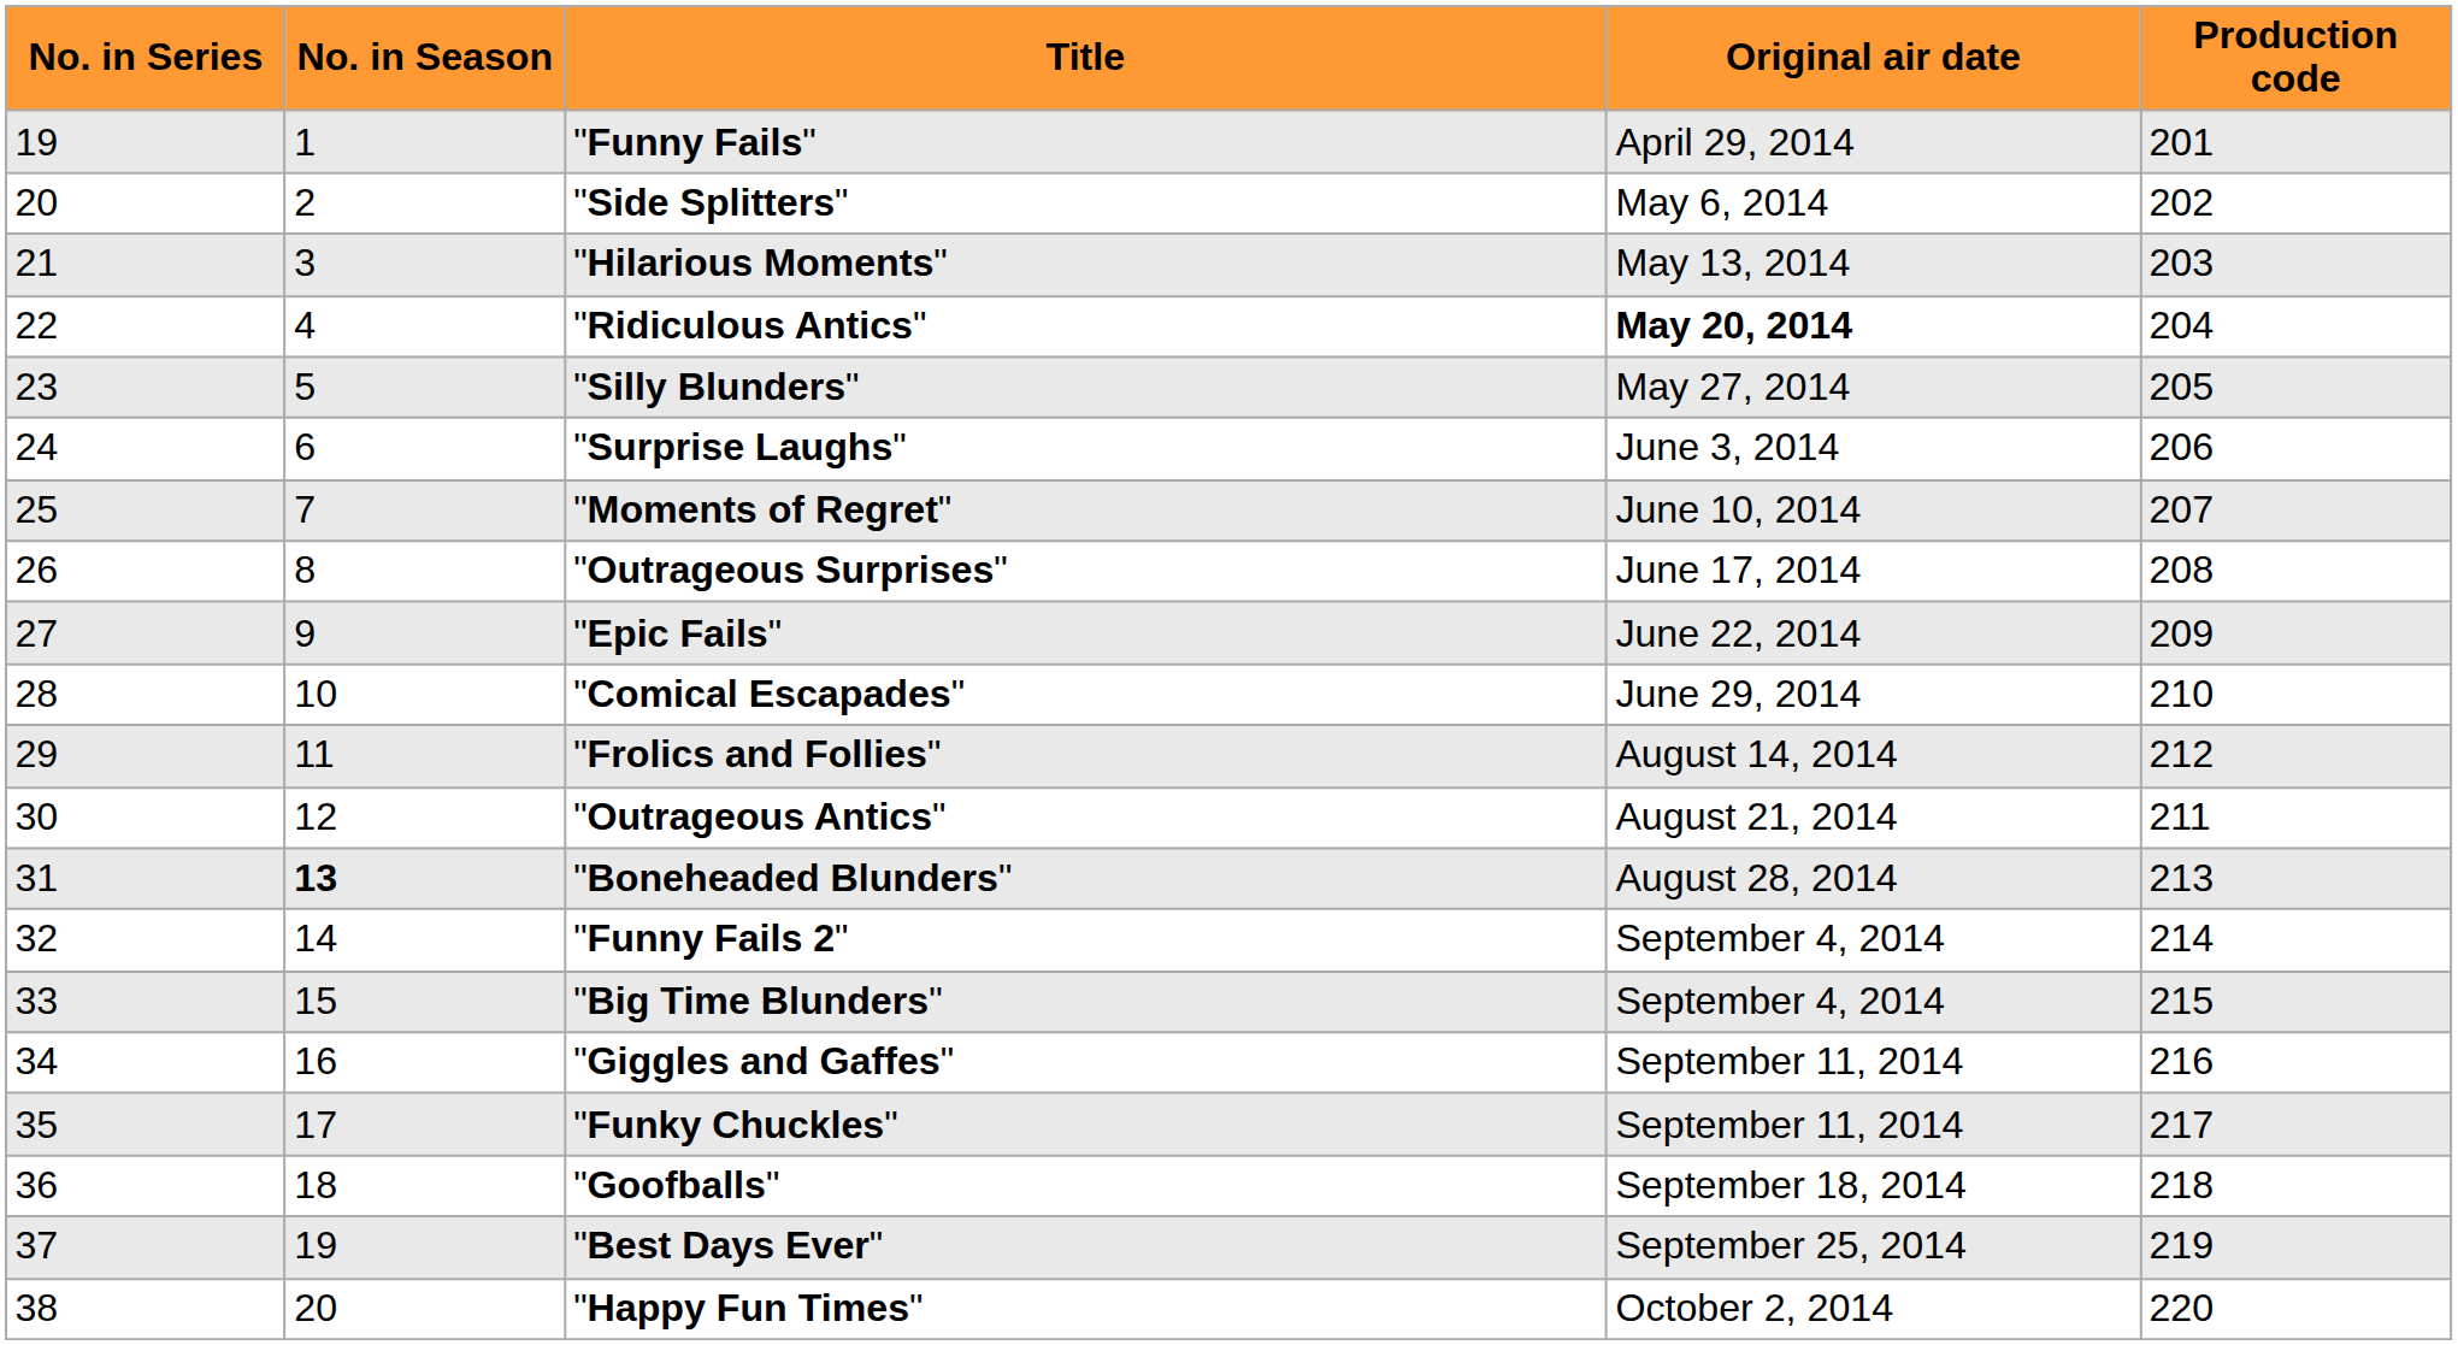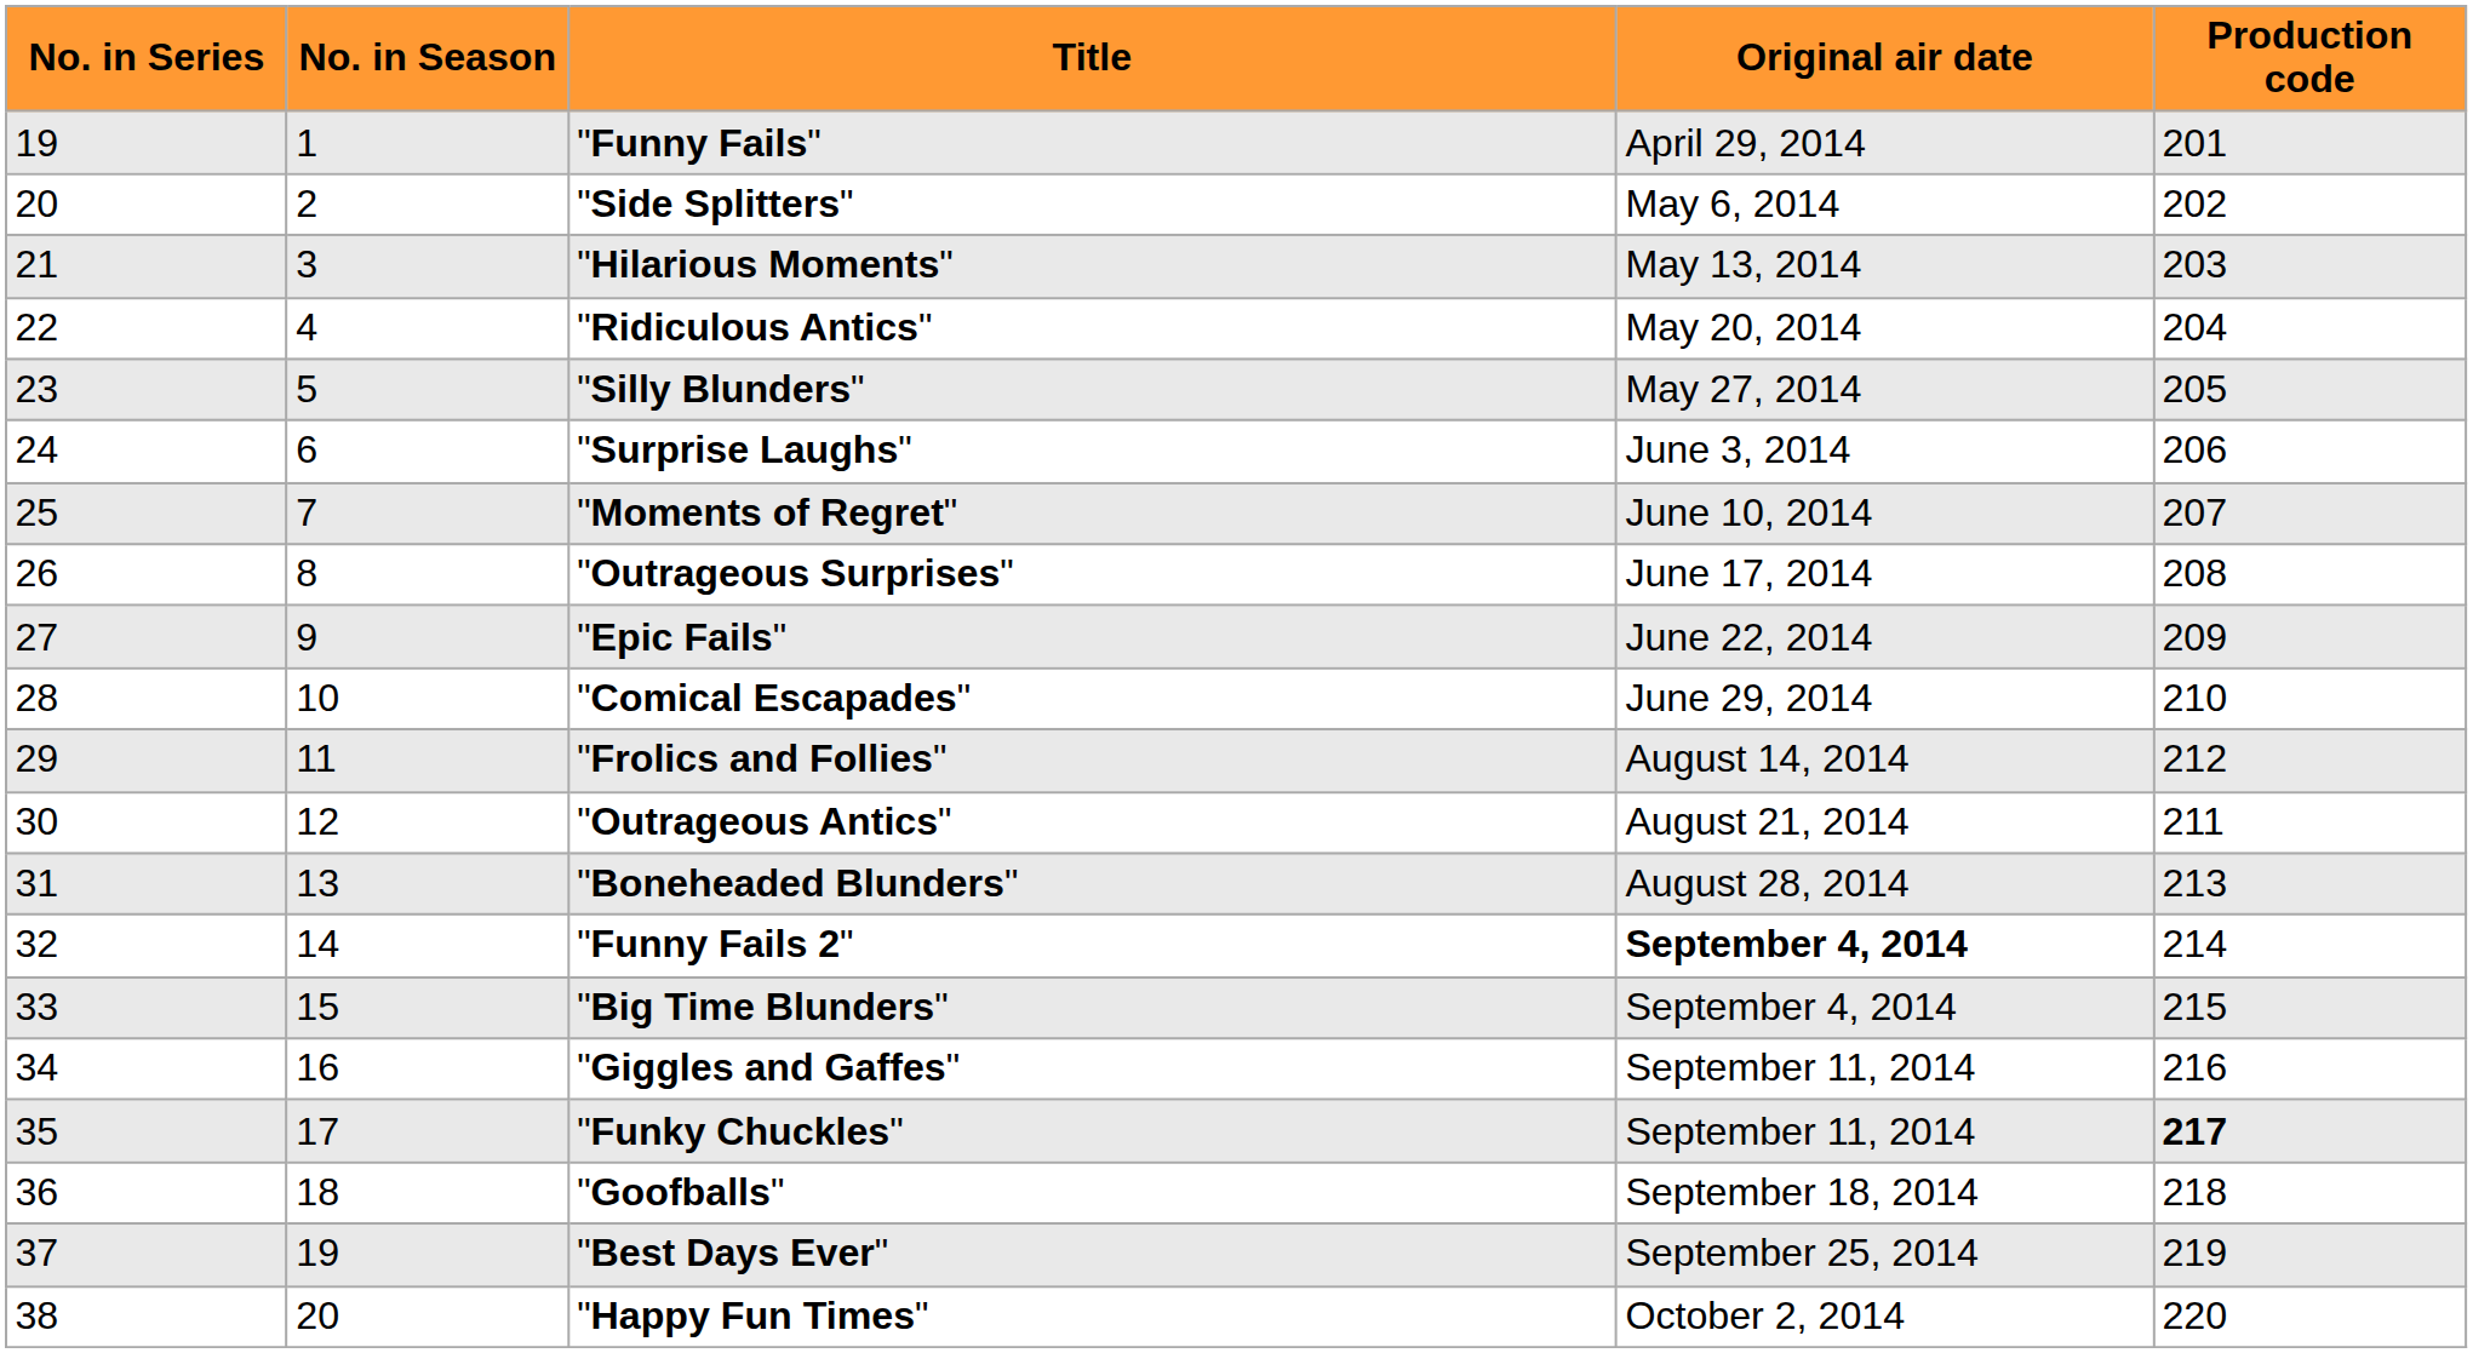"Ridiculous Antics" | Original air date: bold -> normal
"Boneheaded Blunders" | No. in Season: bold -> normal
"Funny Fails 2" | Original air date: normal -> bold
"Funky Chuckles" | Production code: normal -> bold
